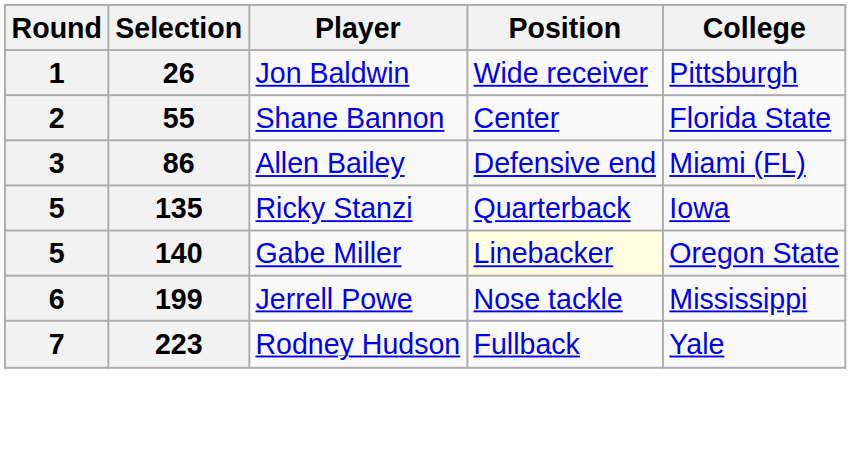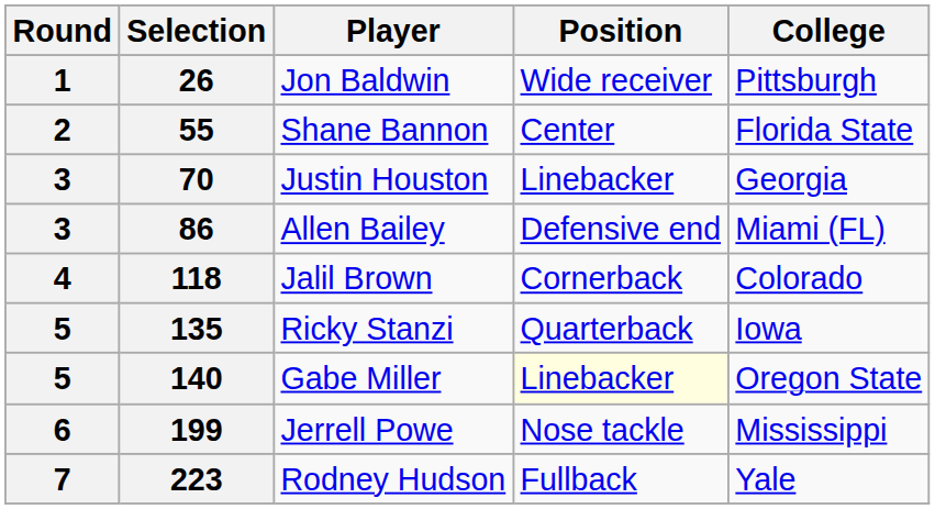+ row: 3 | 70 | Justin Houston | Linebacker | Georgia
+ row: 4 | 118 | Jalil Brown | Cornerback | Colorado
